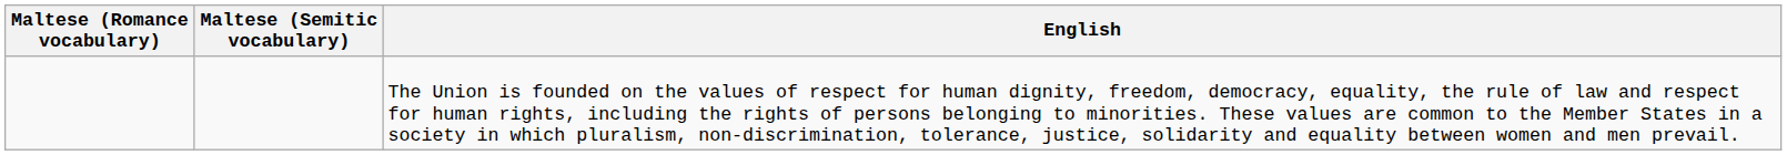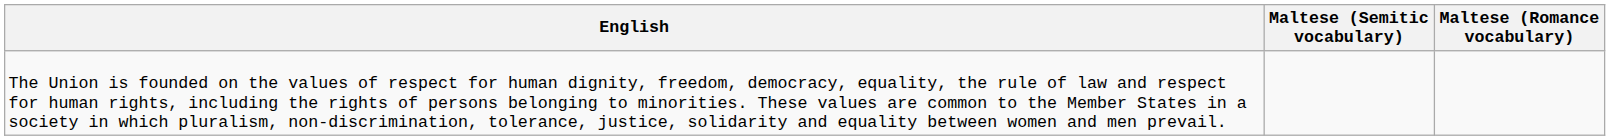columns swapped: English <-> Maltese (Romance vocabulary)
